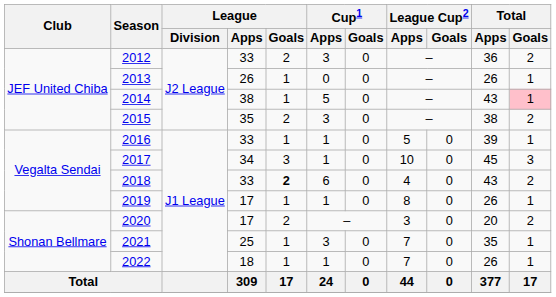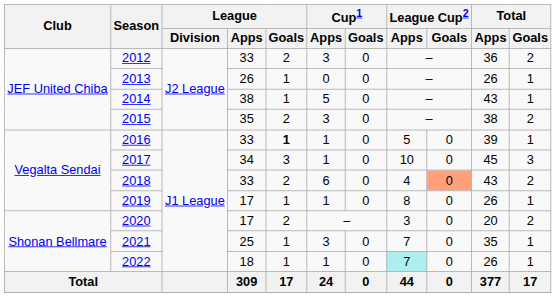2014 | Total / Goals: pink background -> no background
2016 | League / Goals: normal -> bold
2018 | League / Goals: bold -> normal
2018 | League Cup2 / Goals: no background -> lightsalmon background
2022 | League Cup2 / Apps: no background -> paleturquoise background
